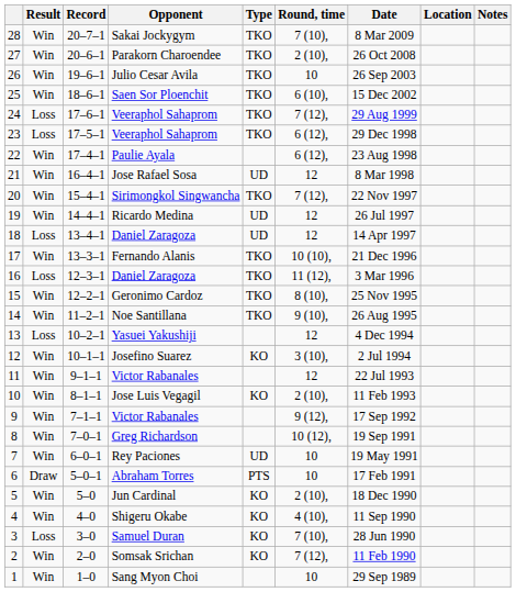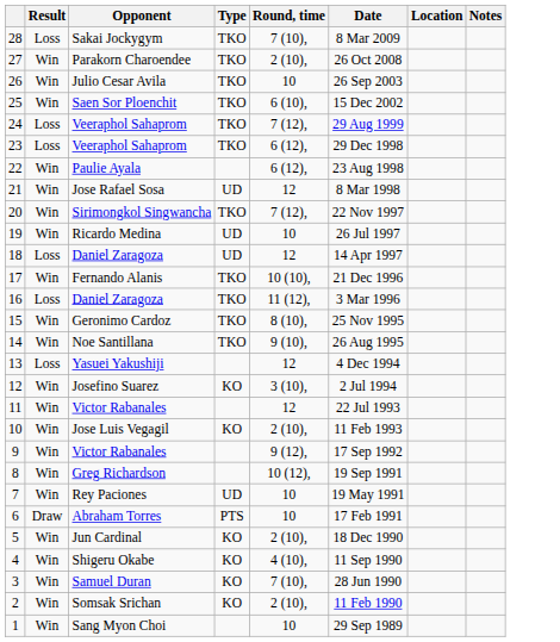- column: Record | 20–7–1 | 20–6–1 | 19–6–1 | 18–6–1 | 17–6–1 | 17–5–1 | 17–4–1 | 16–4–1 | 15–4–1 | 14–4–1 | 13–4–1 | 13–3–1 | 12–3–1 | 12–2–1 | 11–2–1 | 10–2–1 | 10–1–1 | 9–1–1 | 8–1–1 | 7–1–1 | 7–0–1 | 6–0–1 | 5–0–1 | 5–0 | 4–0 | 3–0 | 2–0 | 1–0
28 | Result: Win -> Loss
19 | Round, time: 12 -> 10
3 | Result: Loss -> Win
2 | Round, time: 7 (12), -> 2 (10),
